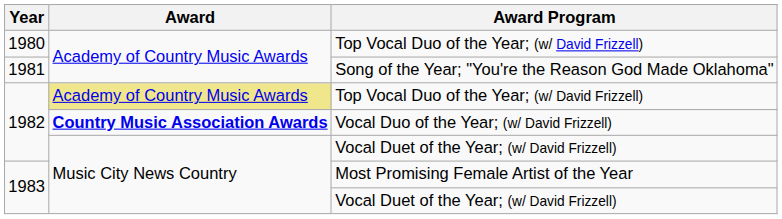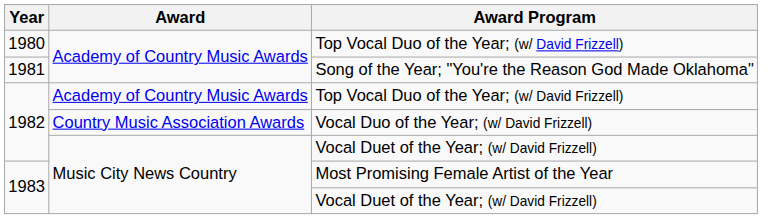1982 / Top Vocal Duo of the Year; (w/ David Frizzell) | Award: khaki background -> no background
Vocal Duo of the Year; (w/ David Frizzell) | Award: bold -> normal
